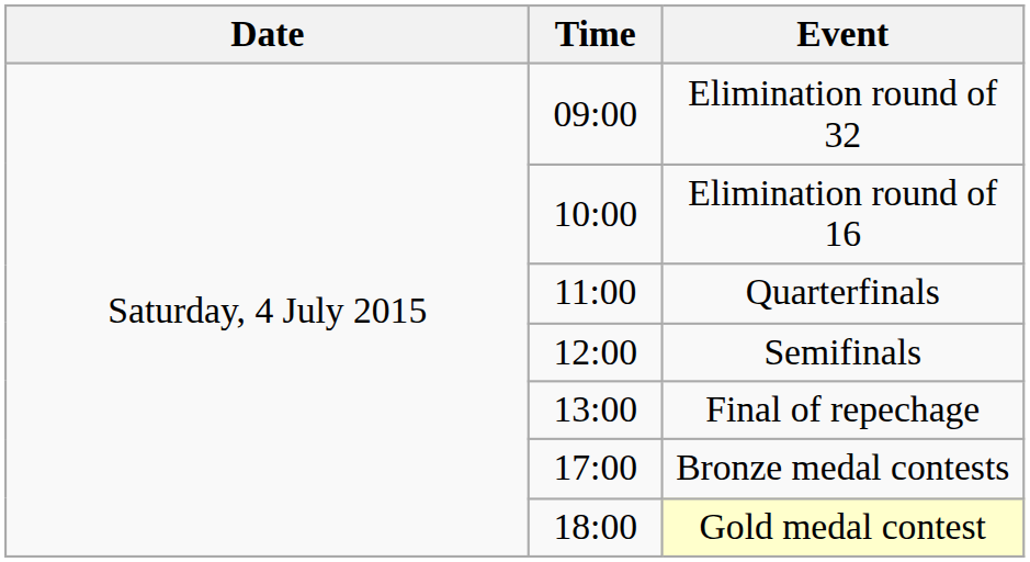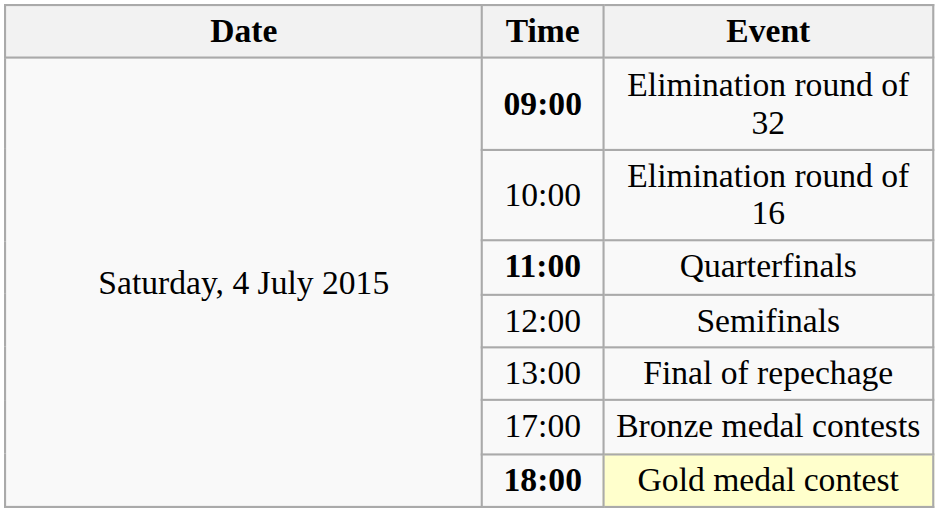Elimination round of 32 | Time: normal -> bold
Quarterfinals | Time: normal -> bold
Gold medal contest | Time: normal -> bold
